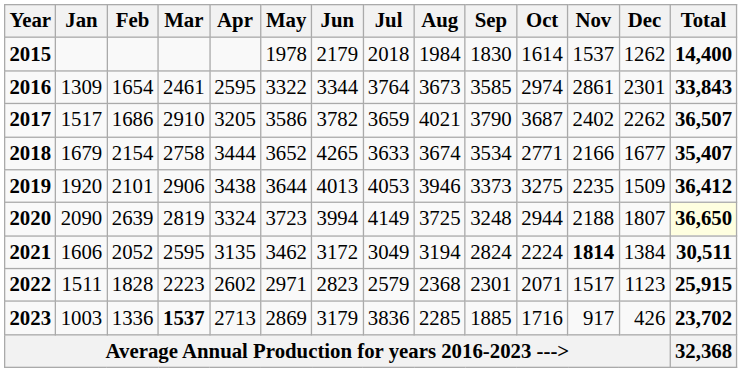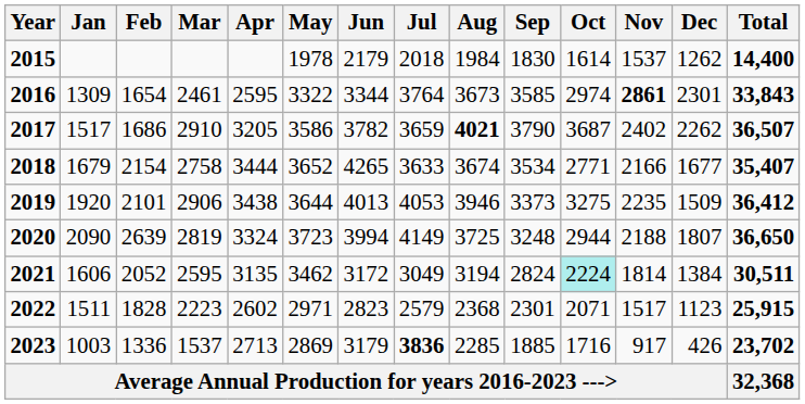2016 | Nov: normal -> bold
2017 | Aug: normal -> bold
2020 | Total: lightyellow background -> no background
2021 | Oct: no background -> paleturquoise background
2021 | Nov: bold -> normal
2023 | Mar: bold -> normal
2023 | Jul: normal -> bold
